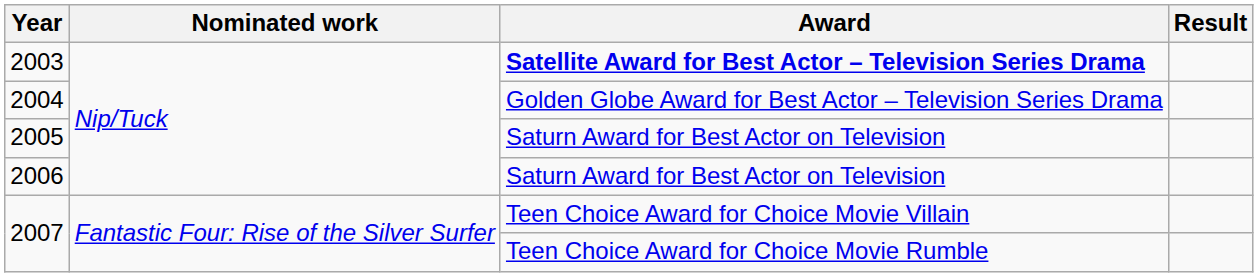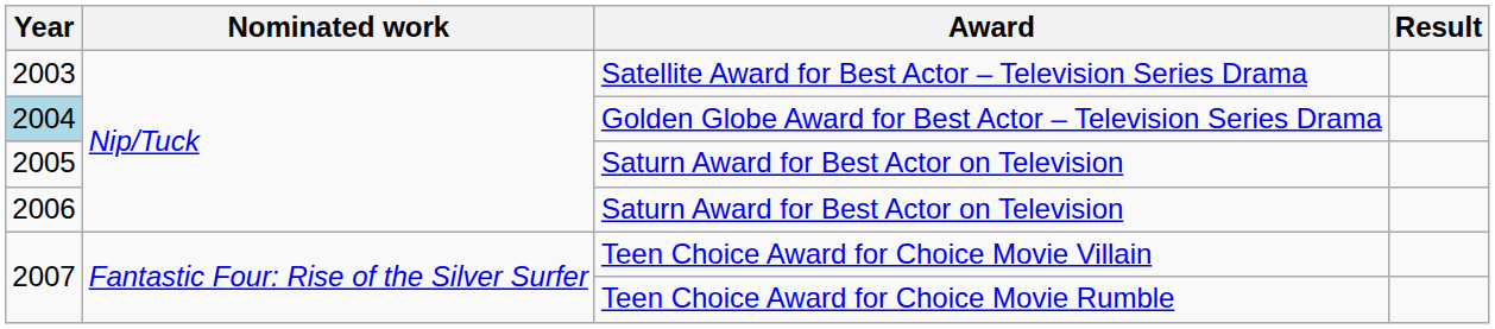2003 | Award: bold -> normal
2004 | Year: no background -> lightblue background
